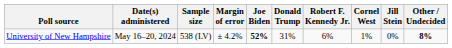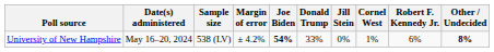columns swapped: Robert F. Kennedy Jr. <-> Jill Stein
University of New Hampshire | Joe Biden: 52% -> 54%
University of New Hampshire | Donald Trump: 31% -> 33%
